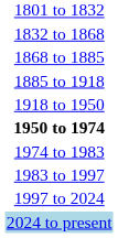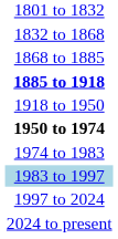row 4 | column 1: normal -> bold
row 8 | column 1: no background -> lightblue background
row 10 | column 1: lightblue background -> no background
